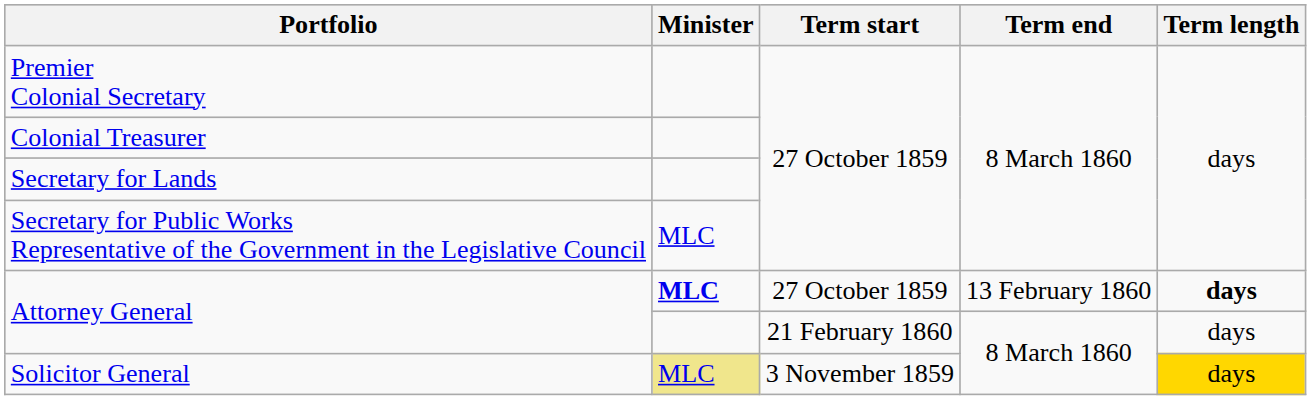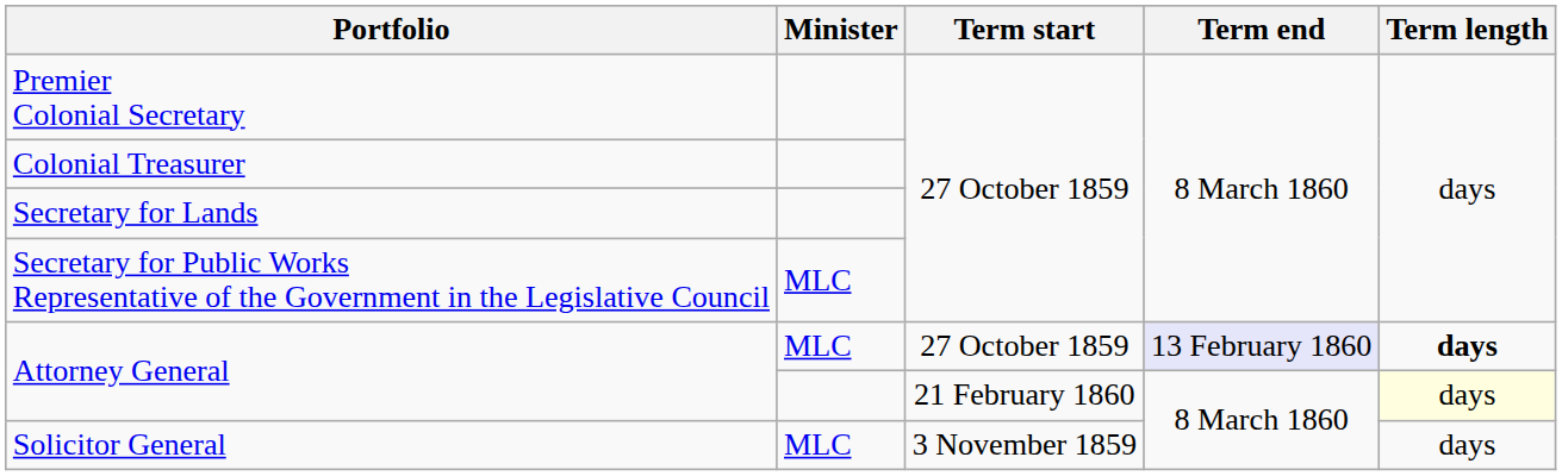Attorney General / 27 October 1859 | Minister: bold -> normal
Attorney General / 27 October 1859 | Term end: no background -> lavender background
Attorney General / 21 February 1860 | Term length: no background -> lightyellow background
Solicitor General | Minister: khaki background -> no background
Solicitor General | Term length: gold background -> no background
